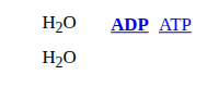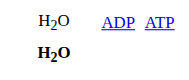row 1 | column 2: bold -> normal
row 2 | column 1: normal -> bold
